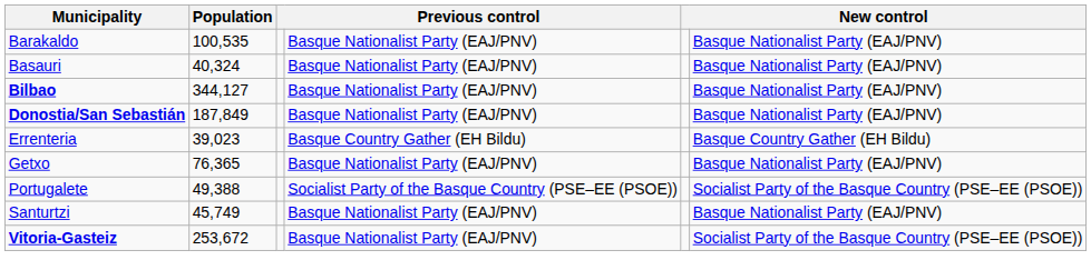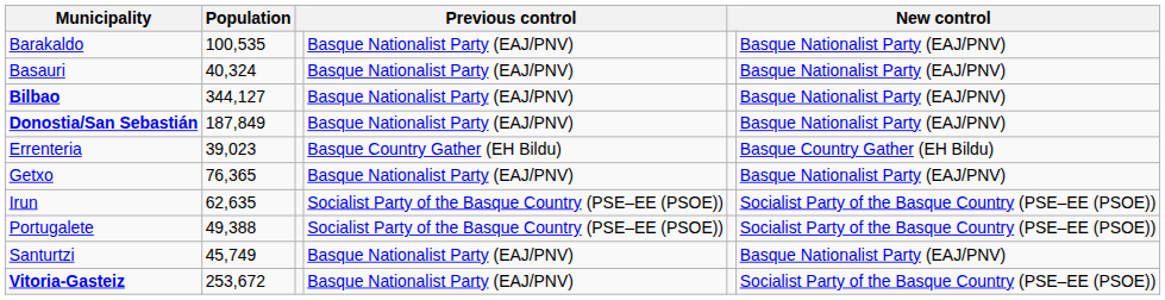+ row: Irun | 62,635 | Socialist Party of the Basque Country (PSE–EE (PSOE)) | Socialist Party of the Basque Country (PSE–EE (PSOE))
